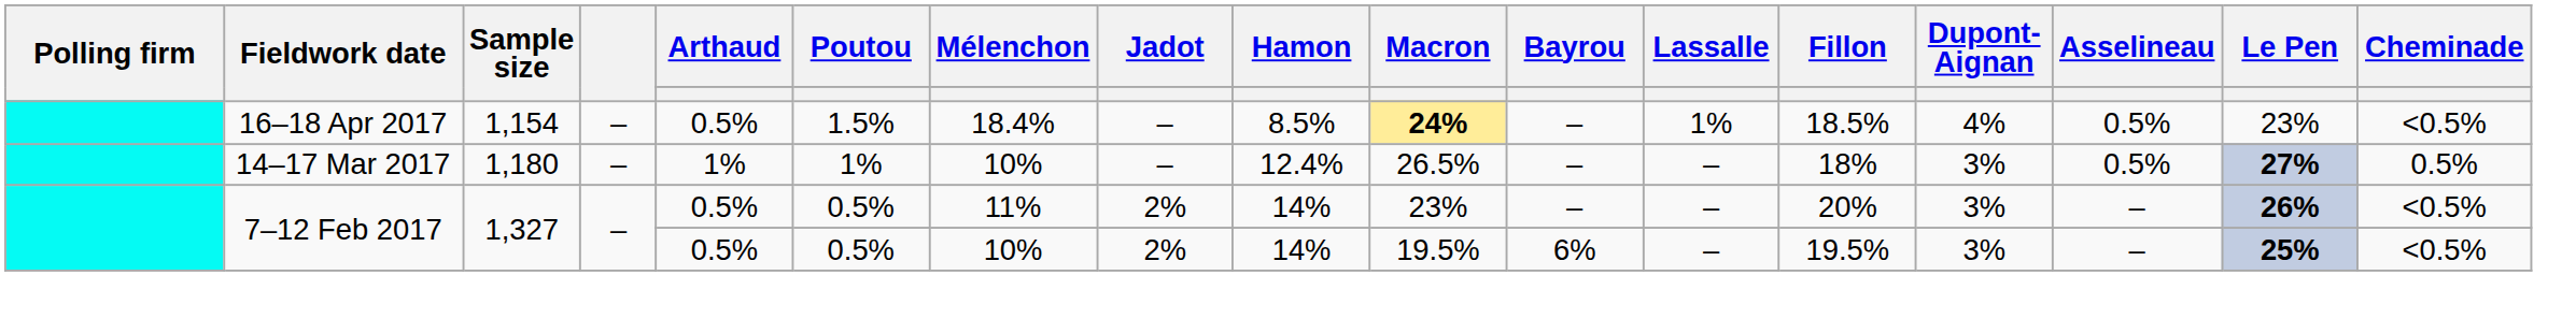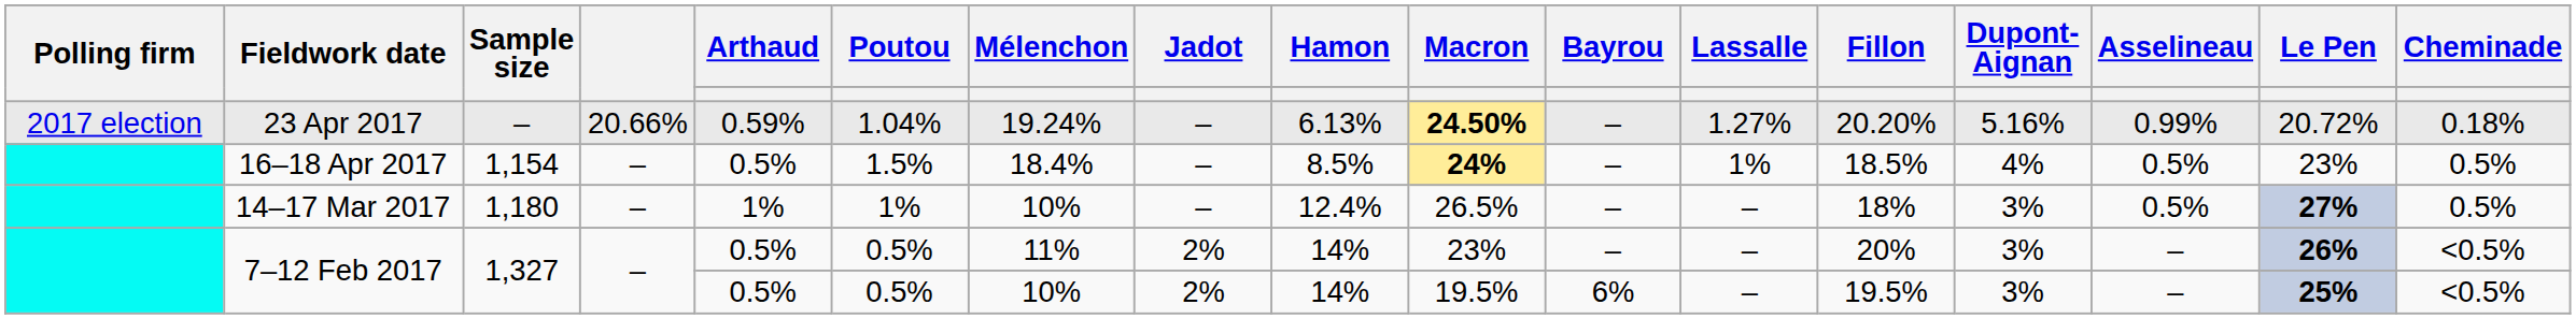+ row: 2017 election | 23 Apr 2017 | – | 20.66% | 0.59% | 1.04% | 19.24% | – | 6.13% | 24.50% | – | 1.27% | 20.20% | 5.16% | 0.99% | 20.72% | 0.18%
16–18 Apr 2017 | Cheminade: <0.5% -> 0.5%
